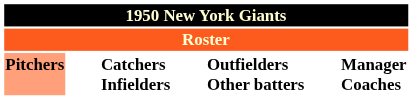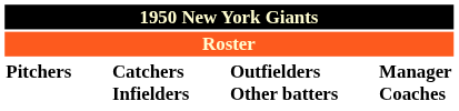Pitchers | column 1: lightsalmon background -> no background
